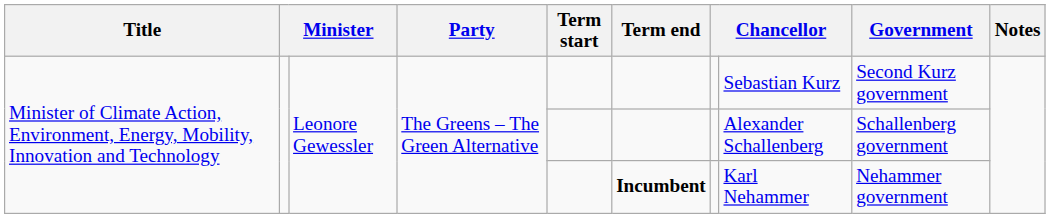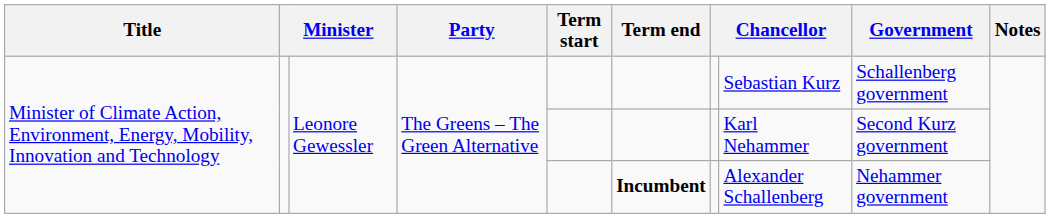row 2 | Government: Second Kurz government -> Schallenberg government
row 3 | column 8: Alexander Schallenberg -> Karl Nehammer
row 3 | Government: Schallenberg government -> Second Kurz government
row 4 | column 8: Karl Nehammer -> Alexander Schallenberg
